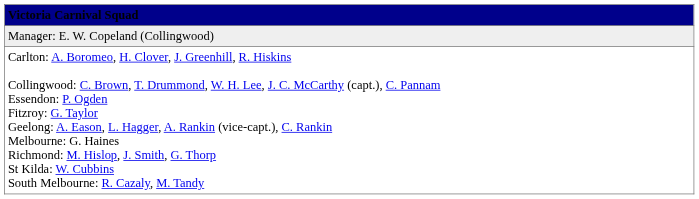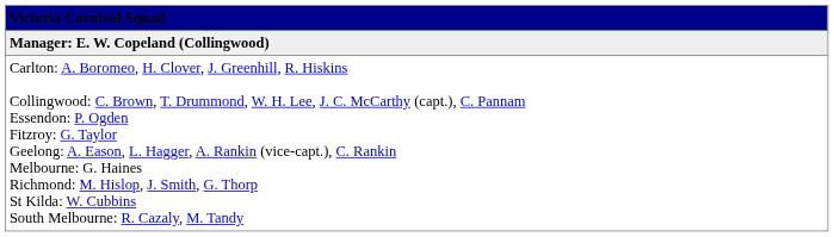Manager: E. W. Copeland (Collingwood) | column 1: normal -> bold
